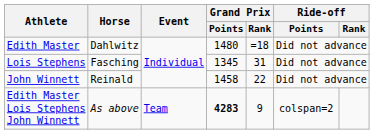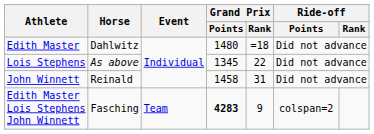Lois Stephens | Horse: Fasching -> As above
Lois Stephens | Grand Prix / Rank: 31 -> 22
John Winnett | Grand Prix / Rank: 22 -> 31
Edith Master Lois Stephens John Winnett | Horse: As above -> Fasching
